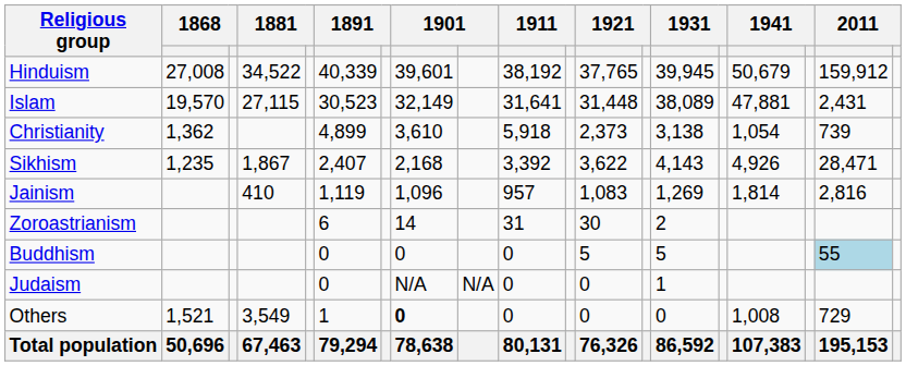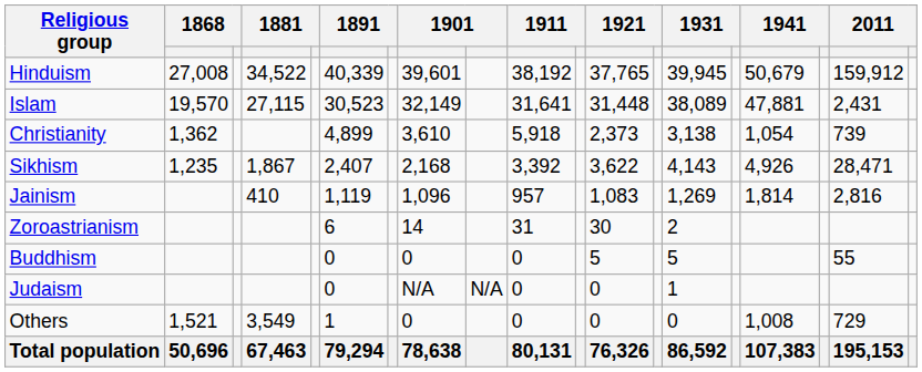Buddhism | column 18: lightblue background -> no background
Others | column 8: bold -> normal
